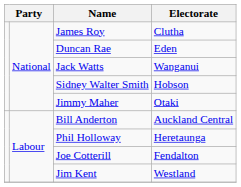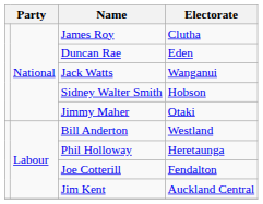Bill Anderton | Electorate: Auckland Central -> Westland
Jim Kent | Electorate: Westland -> Auckland Central
